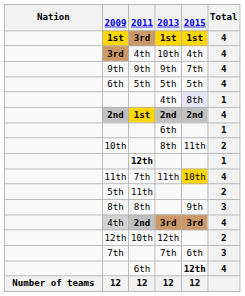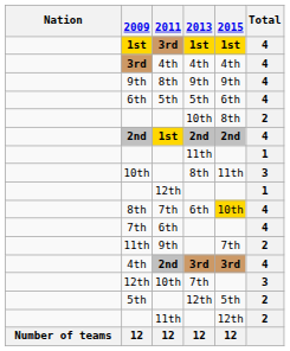row 3 | 2013: 10th -> 4th
row 4 | 2011: 9th -> 8th
row 4 | 2015: 7th -> 9th
row 5 | 2015: 5th -> 6th
row 6 | 2013: 4th -> 10th
row 6 | 2015: lavender background -> no background
row 6 | Total: 1 -> 2
row 8 | 2013: 6th -> 11th
row 9 | Total: 2 -> 3
row 10 | 2011: bold -> normal
row 11 | 2009: 11th -> 8th
row 11 | 2013: 11th -> 6th
row 12 | 2009: 5th -> 7th
row 12 | 2011: 11th -> 6th
row 12 | Total: 2 -> 4
row 13 | 2009: 8th -> 11th
row 13 | 2011: 8th -> 9th
row 13 | 2015: 9th -> 7th
row 13 | Total: 3 -> 2
row 14 | 2009: lightgrey background -> no background
row 15 | 2013: 12th -> 7th
row 15 | Total: 2 -> 3
row 16 | 2009: 7th -> 5th
row 16 | 2013: 7th -> 12th
row 16 | 2015: 6th -> 5th
row 16 | Total: 3 -> 2
row 17 | 2011: 6th -> 11th
row 17 | 2015: bold -> normal
row 17 | Total: 4 -> 2
